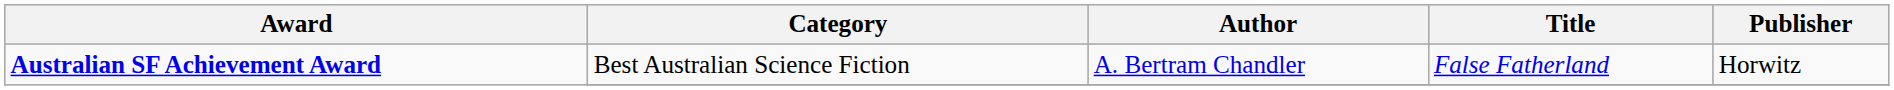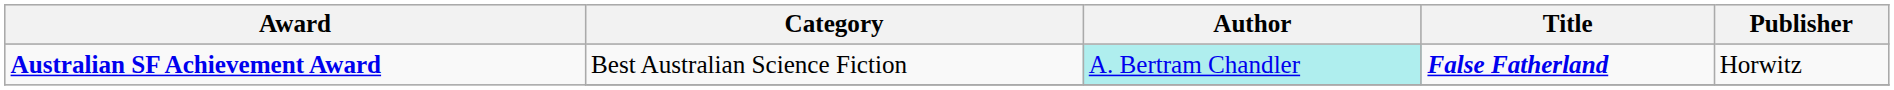row 2 | Author: no background -> paleturquoise background
row 2 | Title: normal -> bold
